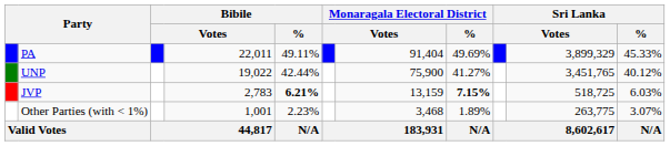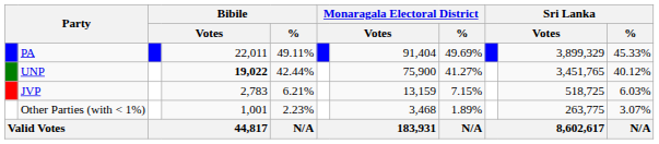UNP | column 4: normal -> bold
JVP | Bibile / %: bold -> normal
JVP | Monaragala Electoral District / %: bold -> normal
